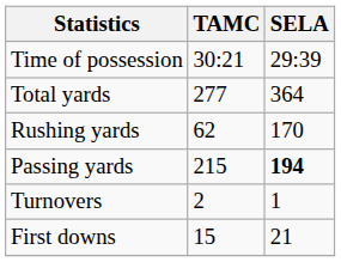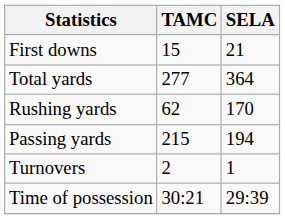rows swapped: First downs <-> Time of possession
Passing yards | SELA: bold -> normal
